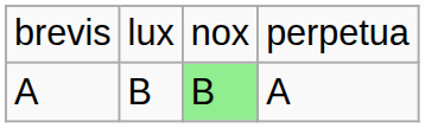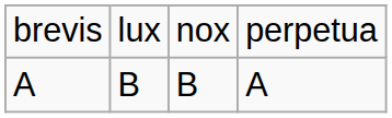row 2 | column 3: lightgreen background -> no background
